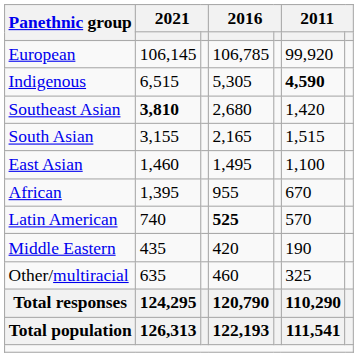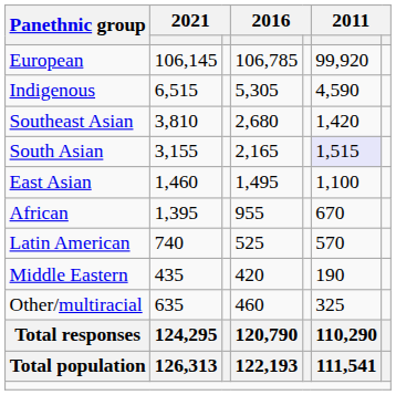Indigenous | column 6: bold -> normal
Southeast Asian | column 2: bold -> normal
South Asian | column 6: no background -> lavender background
Latin American | column 4: bold -> normal
